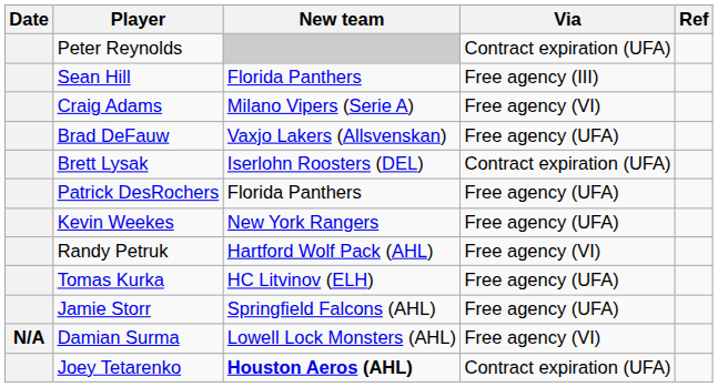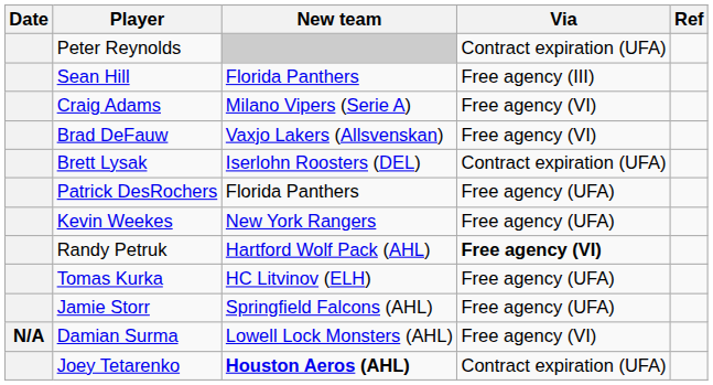Brad DeFauw | Via: Free agency (UFA) -> Free agency (VI)
Randy Petruk | Via: normal -> bold
